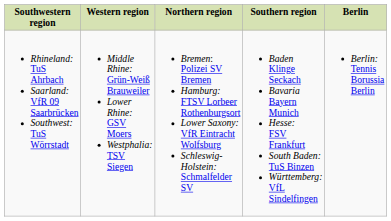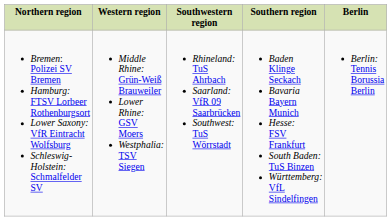columns swapped: Northern region <-> Southwestern region
